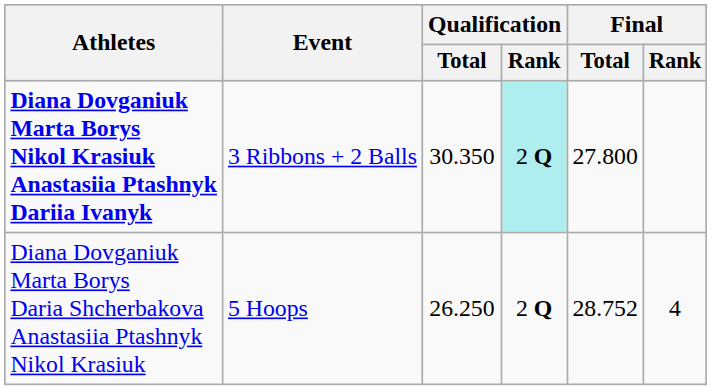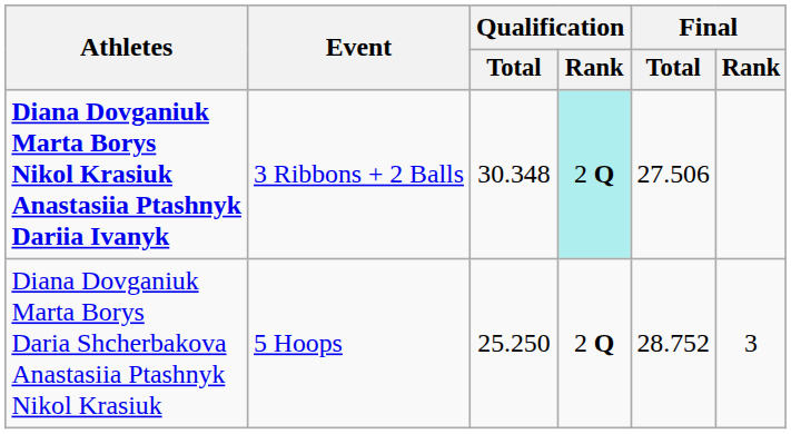row 3 | Qualification / Total: 30.350 -> 30.348
row 3 | Final / Total: 27.800 -> 27.506
row 4 | Qualification / Total: 26.250 -> 25.250
row 4 | Final / Rank: 4 -> 3
